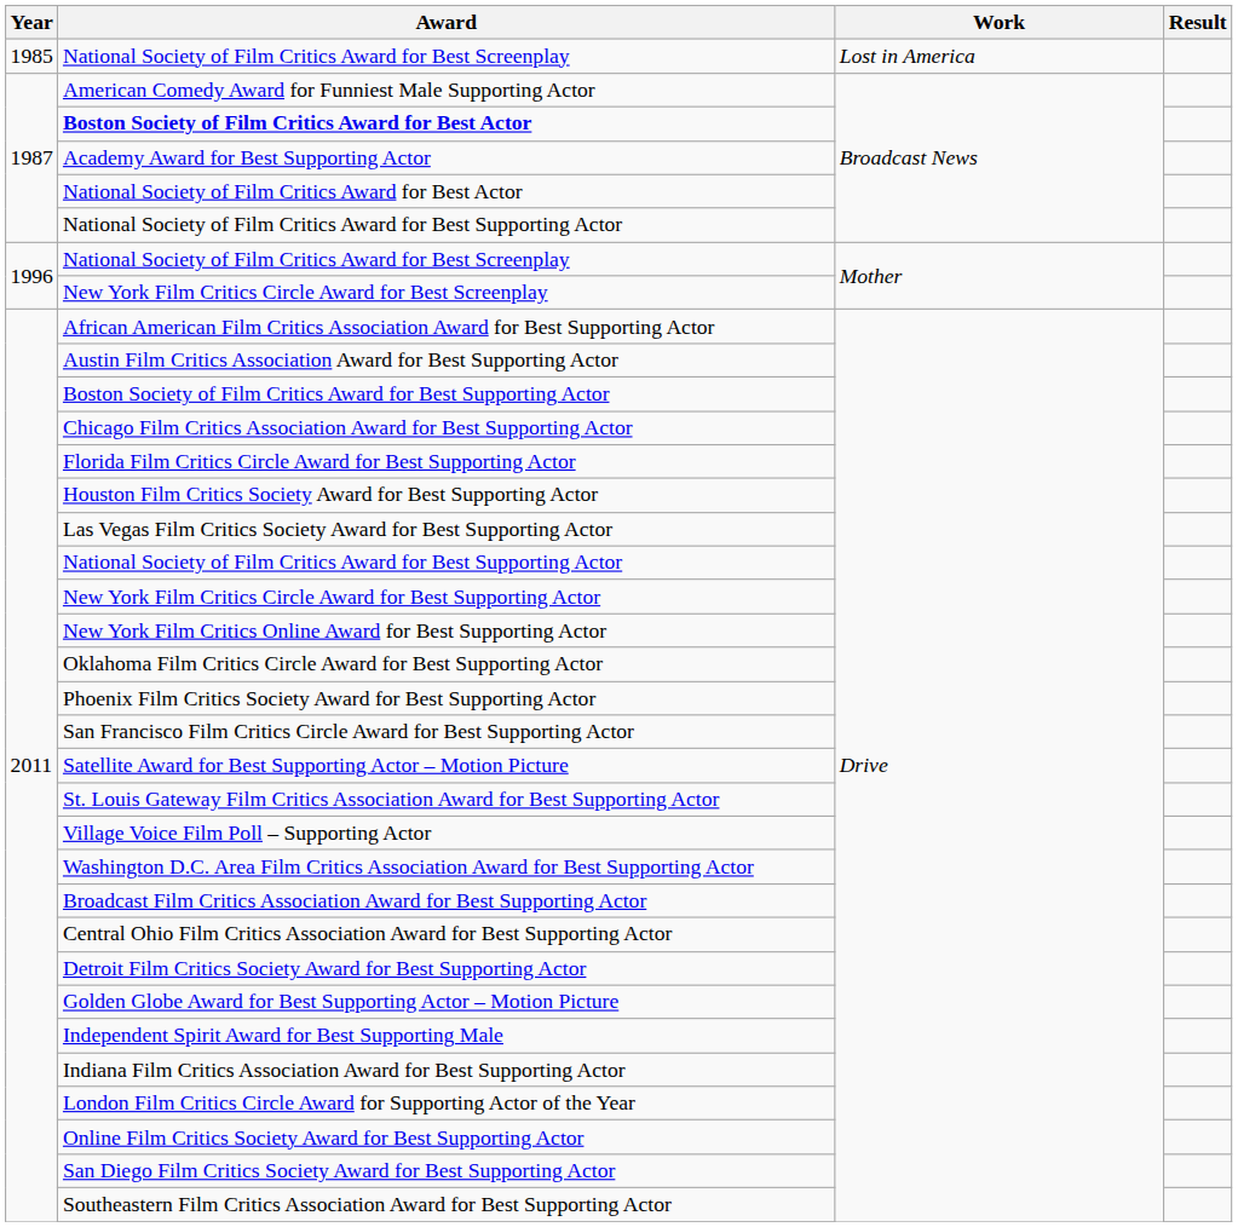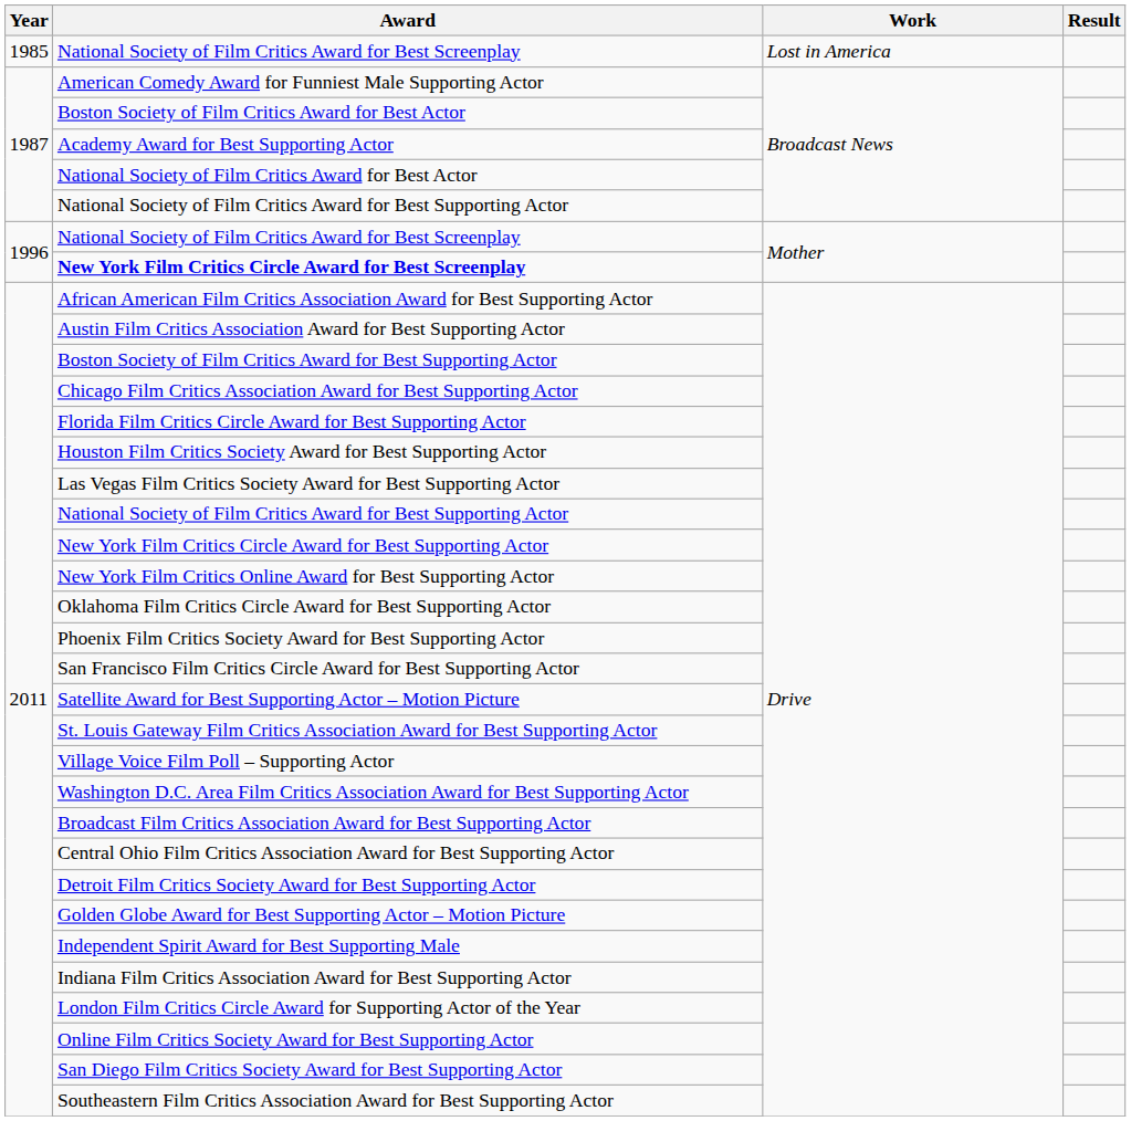Boston Society of Film Critics Award for Best Actor | Award: bold -> normal
New York Film Critics Circle Award for Best Screenplay | Award: normal -> bold
